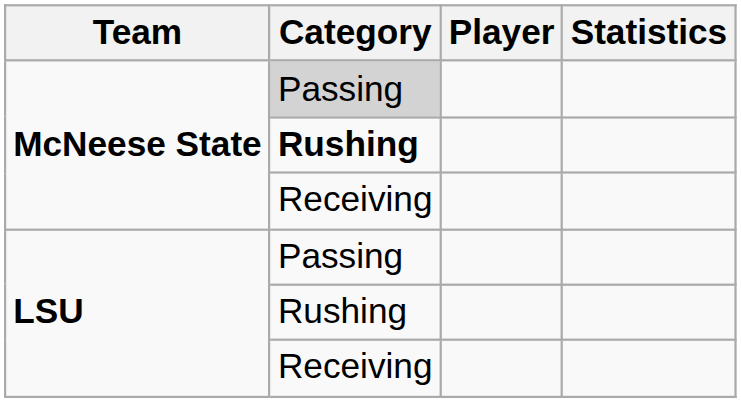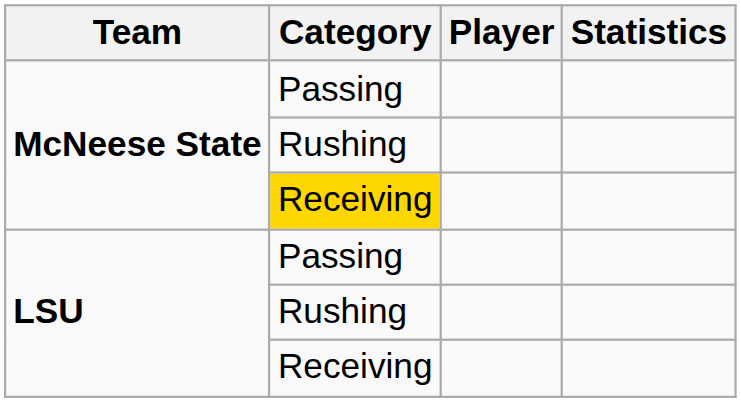McNeese State / Passing | Category: lightgrey background -> no background
McNeese State / Rushing | Category: bold -> normal
McNeese State / Receiving | Category: no background -> gold background
